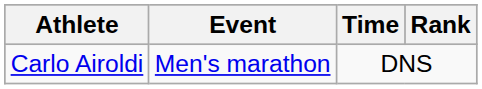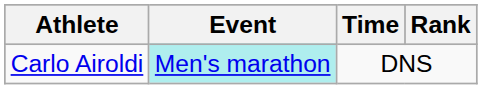Carlo Airoldi | Event: no background -> paleturquoise background
